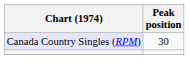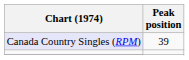row 2 | Peak position: 30 -> 39
